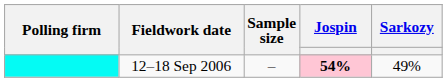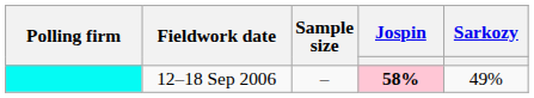12–18 Sep 2006 | Jospin: 54% -> 58%
